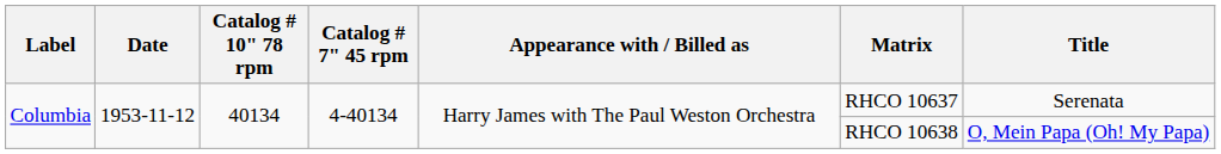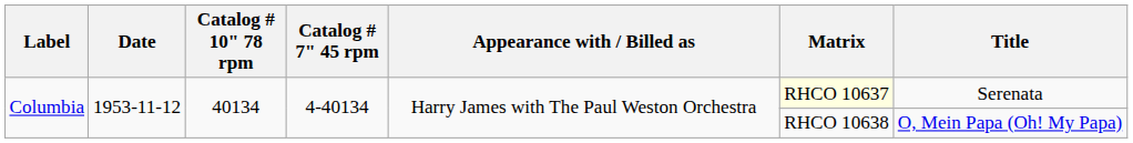row 2 | Matrix: no background -> lightyellow background
